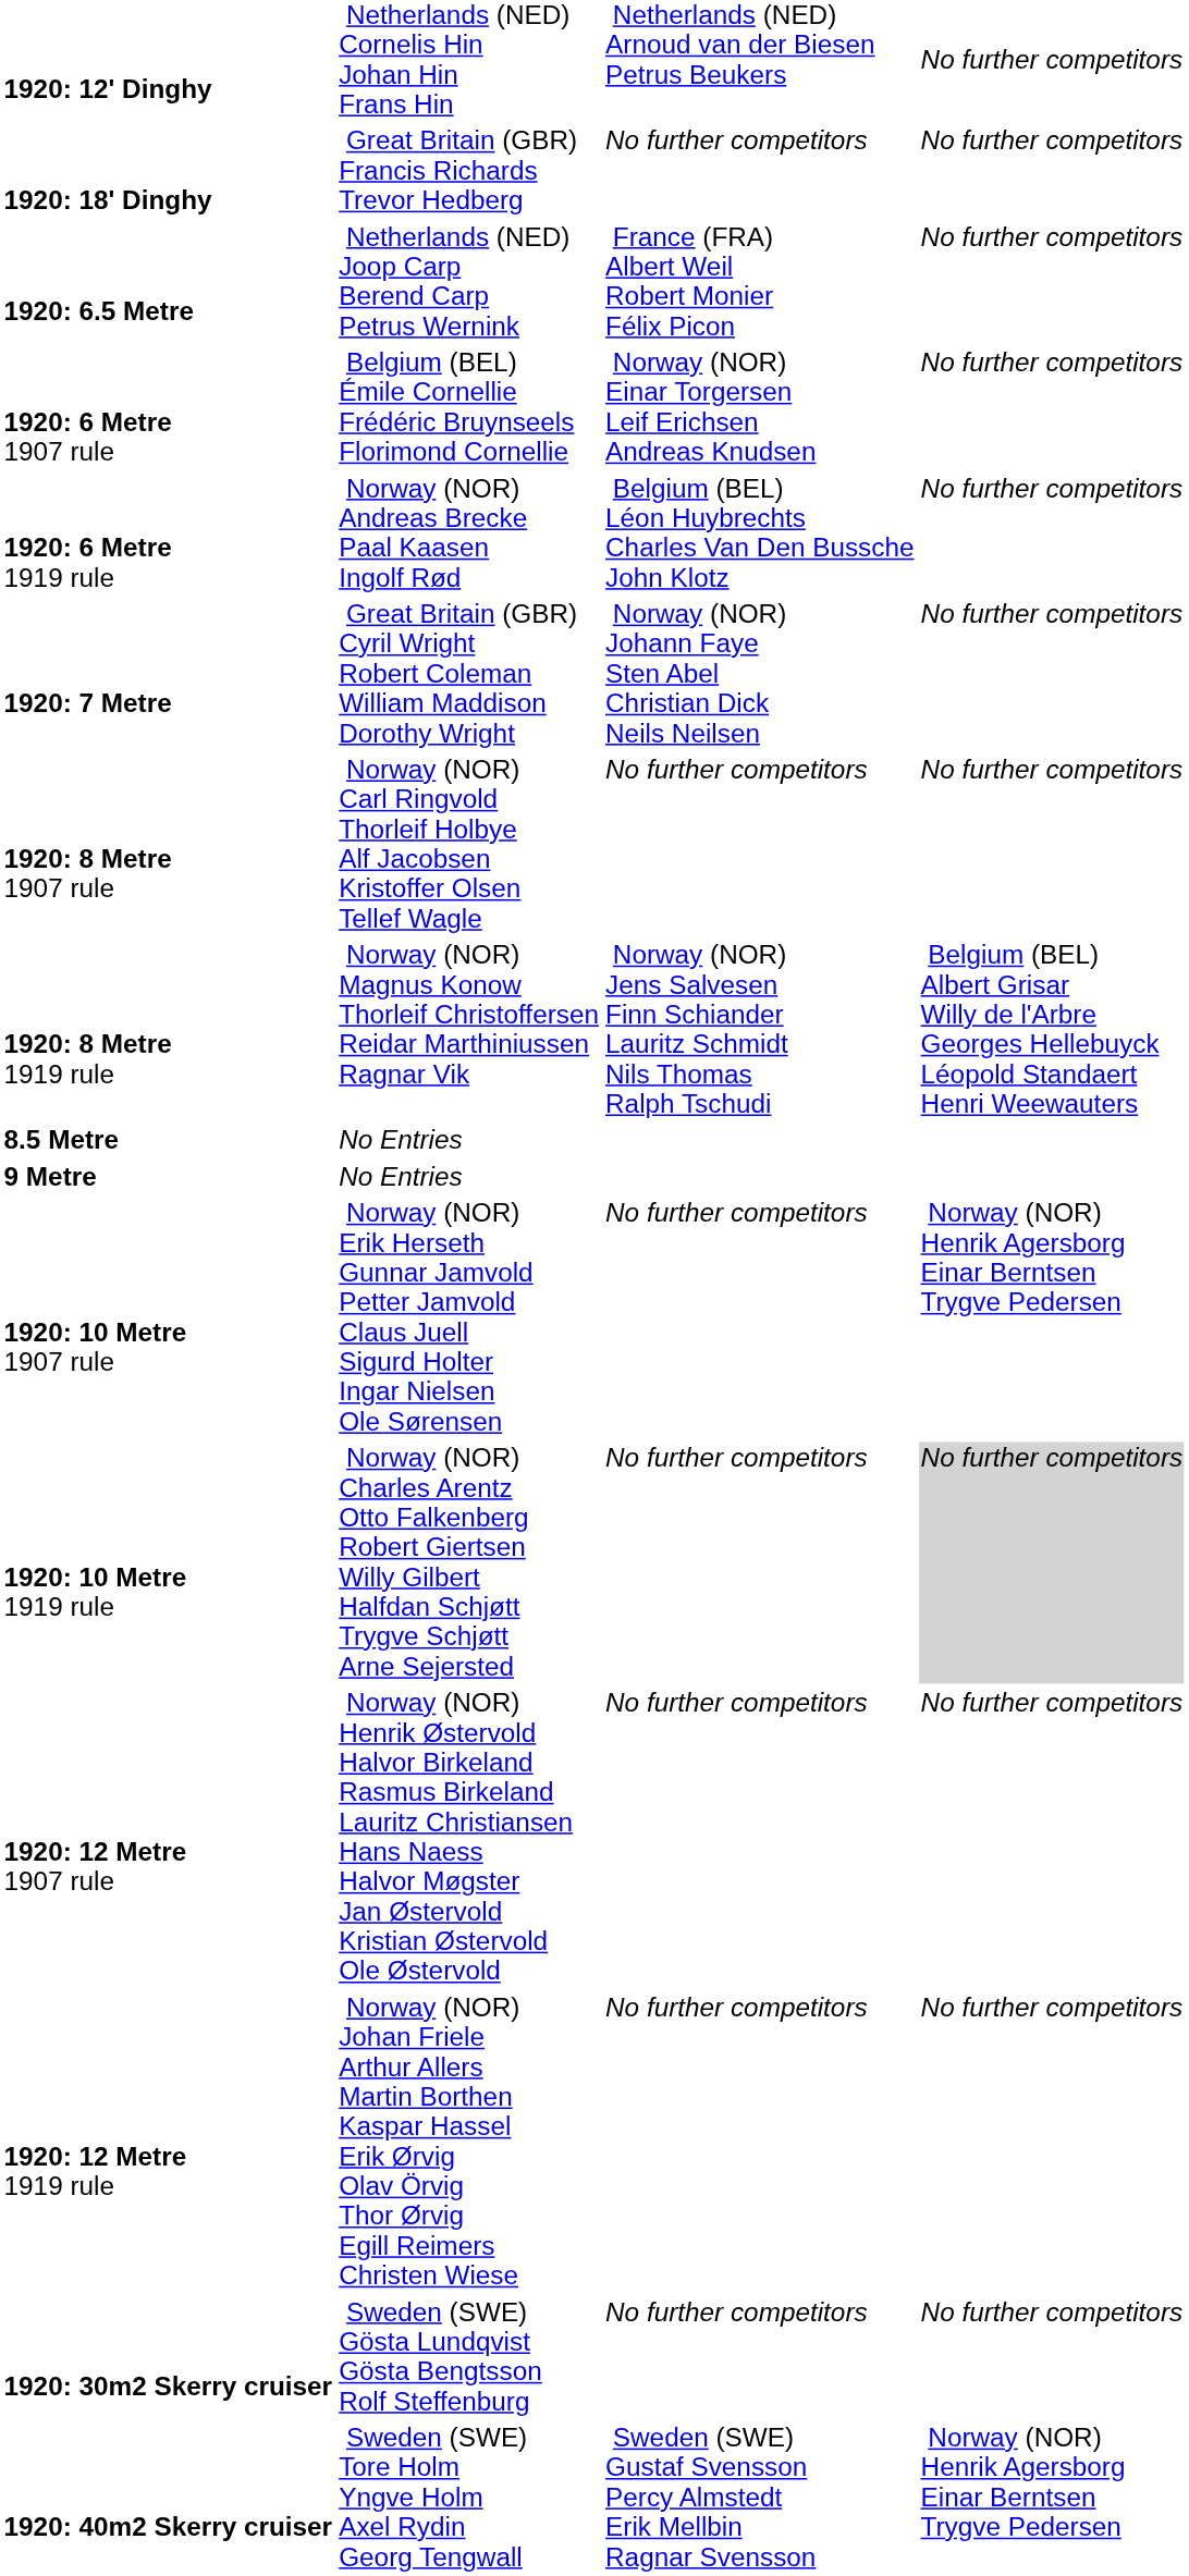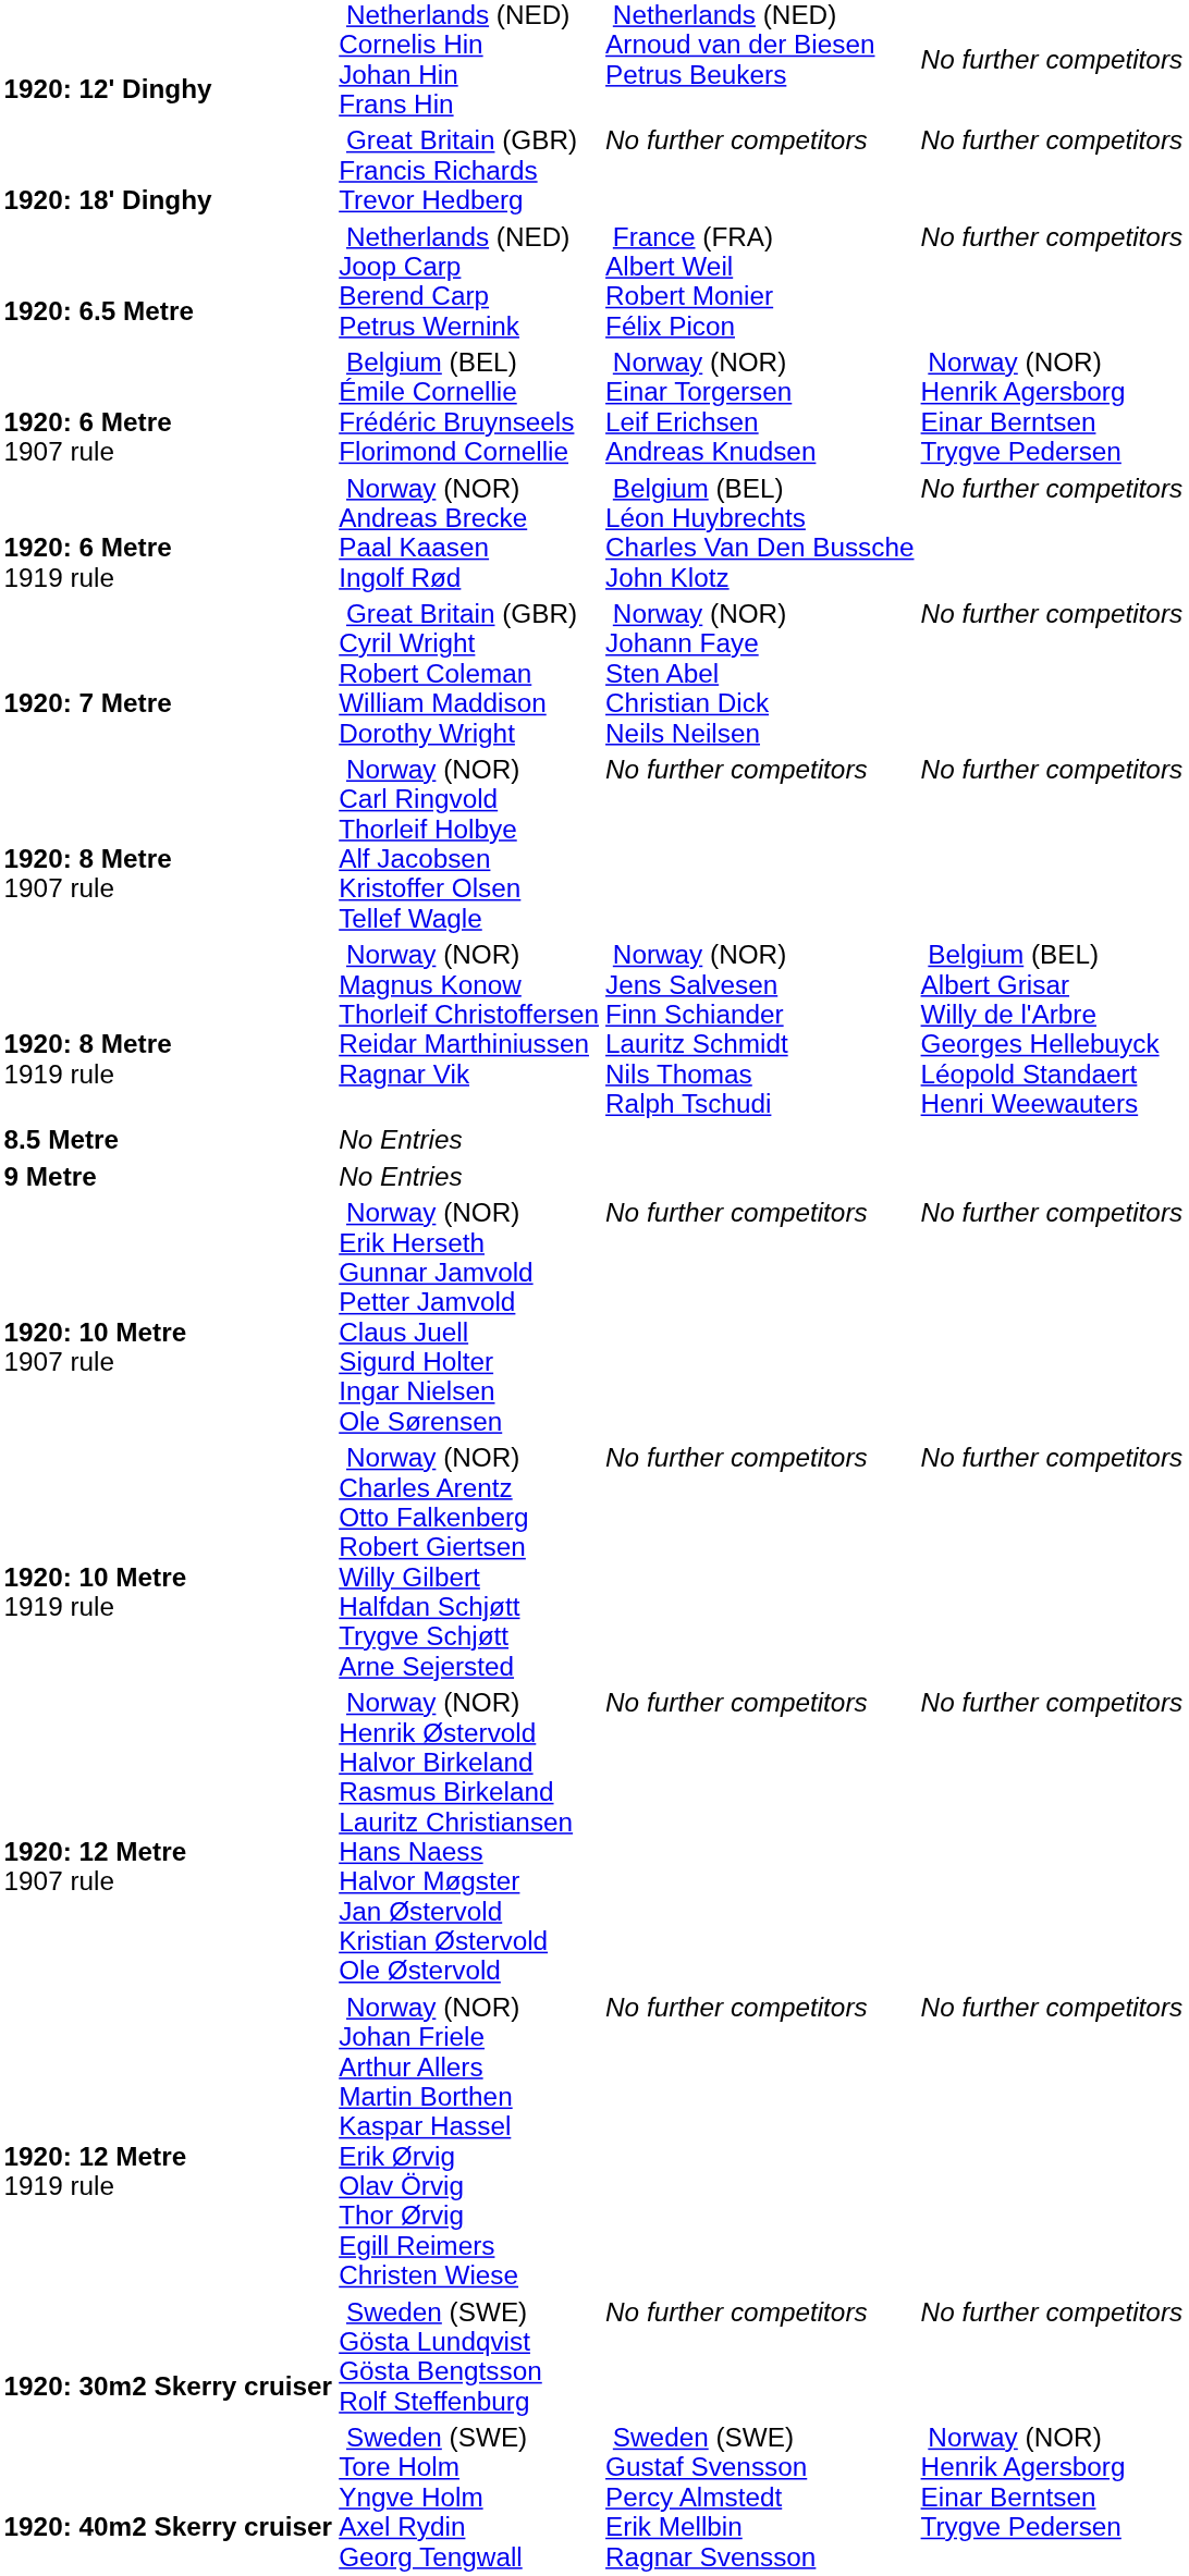1920: 6 Metre 1907 rule | column 4: No further competitors -> Norway (NOR) Henrik Agersborg Einar Berntsen Trygve Pedersen
1920: 10 Metre 1907 rule | column 4: Norway (NOR) Henrik Agersborg Einar Berntsen Trygve Pedersen -> No further competitors
1920: 10 Metre 1919 rule | column 4: lightgrey background -> no background
